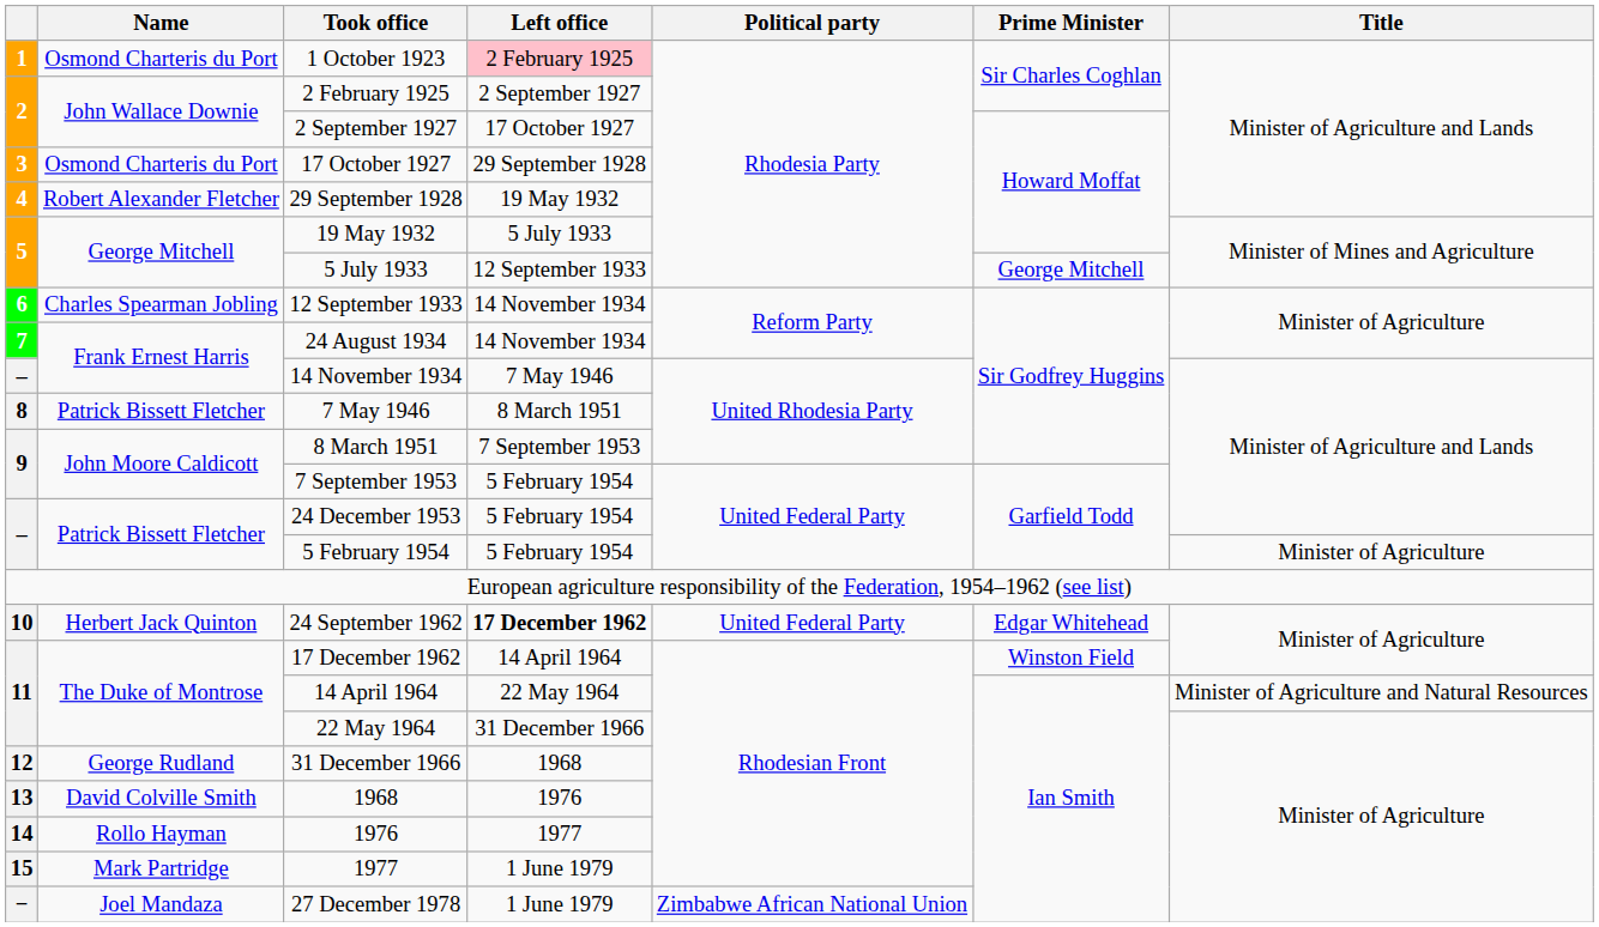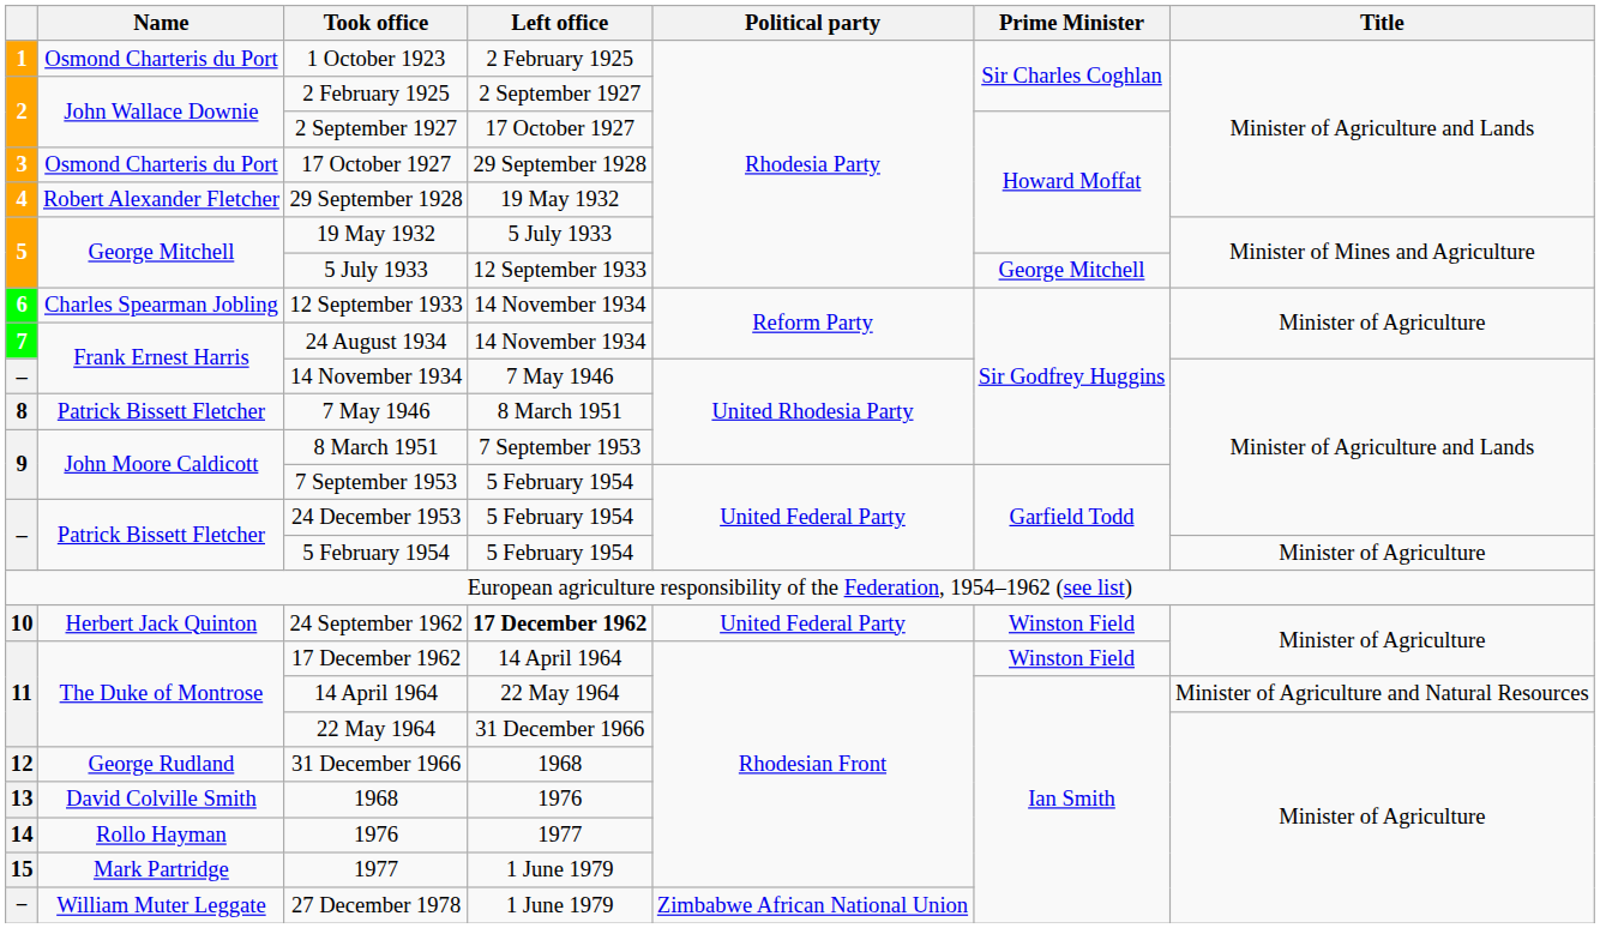1 October 1923 | Left office: pink background -> no background
24 September 1962 | Prime Minister: Edgar Whitehead -> Winston Field
27 December 1978 | Name: Joel Mandaza -> William Muter Leggate
